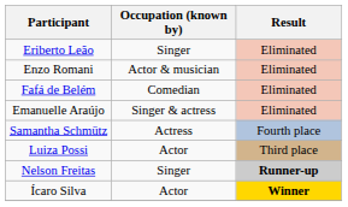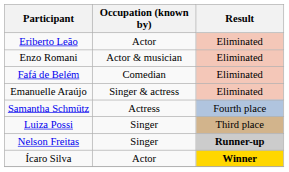Eriberto Leão | Occupation (known by): Singer -> Actor
Luiza Possi | Occupation (known by): Actor -> Singer
